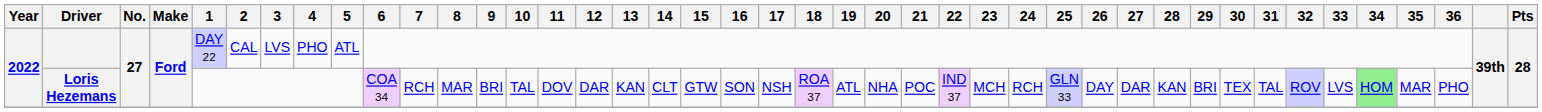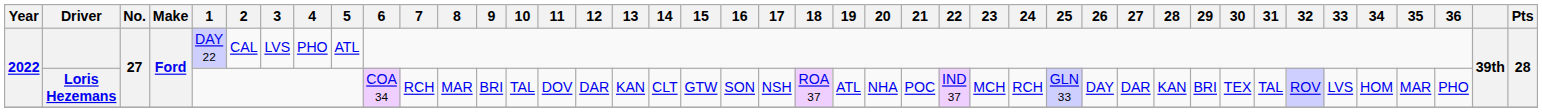Loris Hezemans | 34: lightgreen background -> no background
